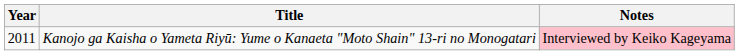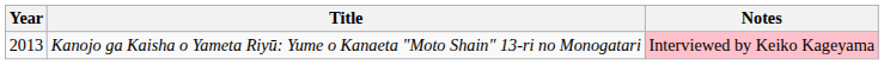row 2 | Year: 2011 -> 2013
